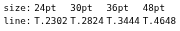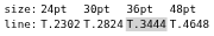line: | column 4: no background -> lightgrey background
